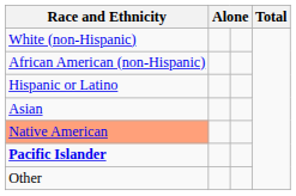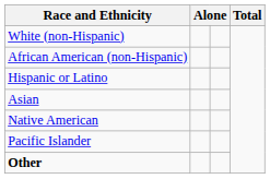Native American | Race and Ethnicity: lightsalmon background -> no background
Pacific Islander | Race and Ethnicity: bold -> normal
Other | Race and Ethnicity: normal -> bold
